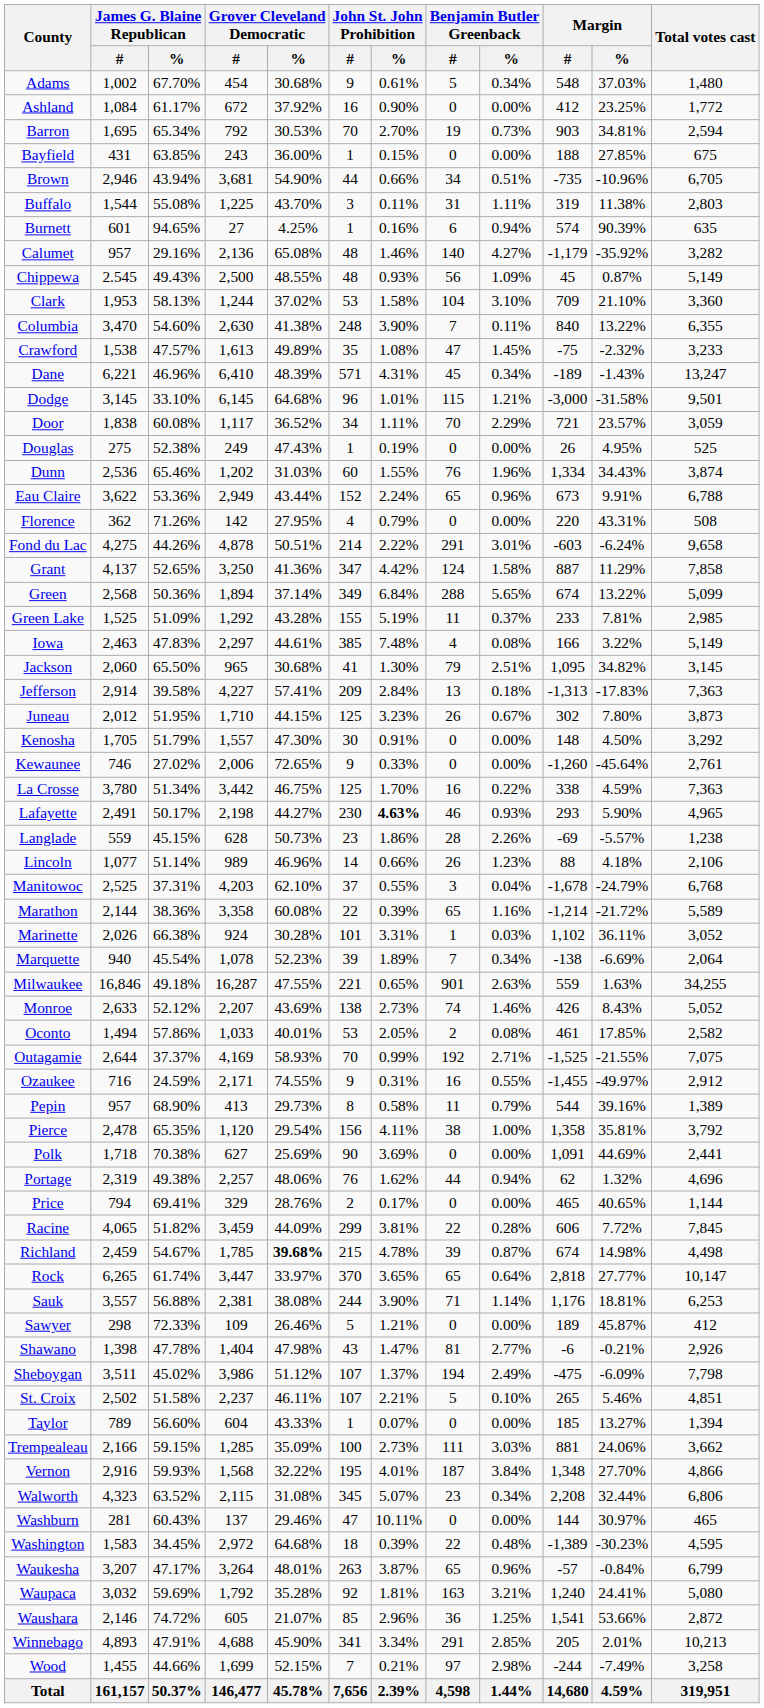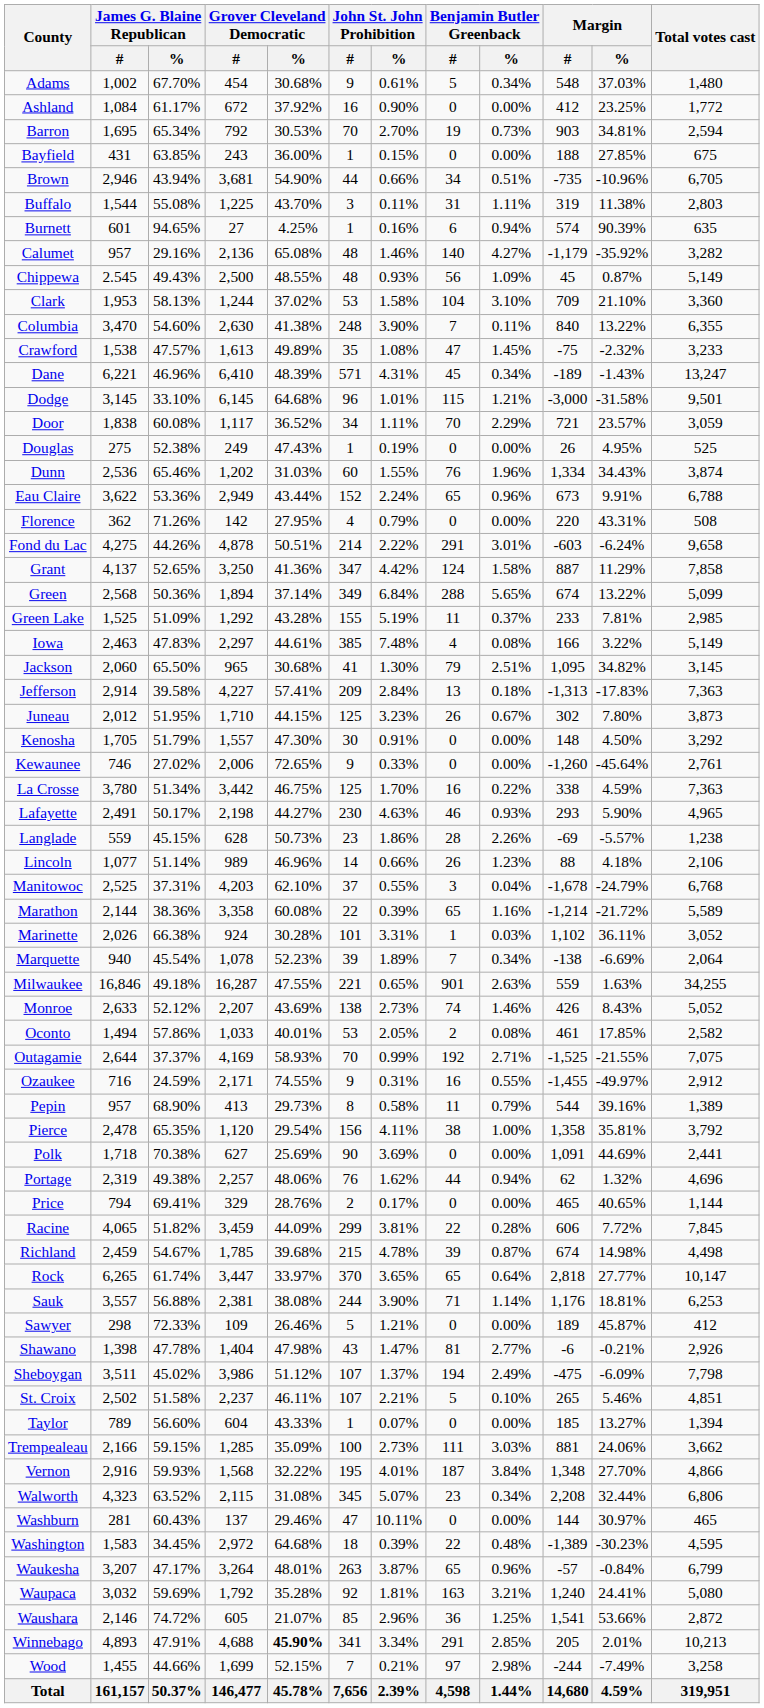Lafayette | John St. John Prohibition / %: bold -> normal
Richland | Grover Cleveland Democratic / %: bold -> normal
Winnebago | Grover Cleveland Democratic / %: normal -> bold
